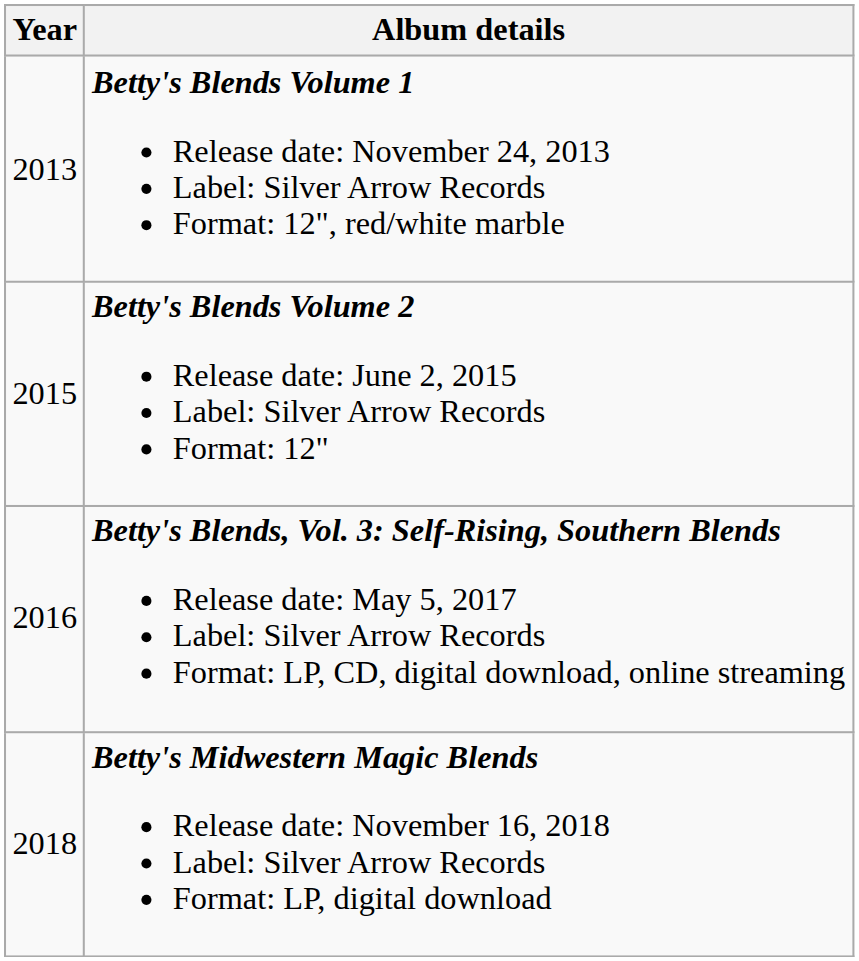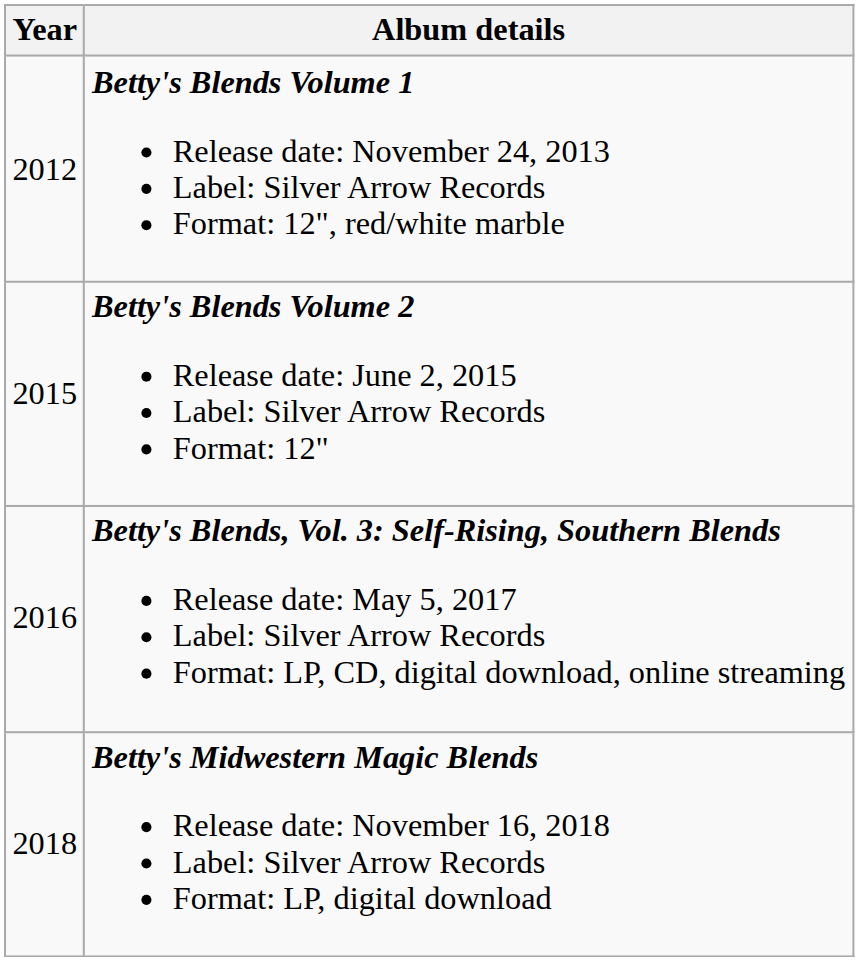row 2 | Year: 2013 -> 2012
